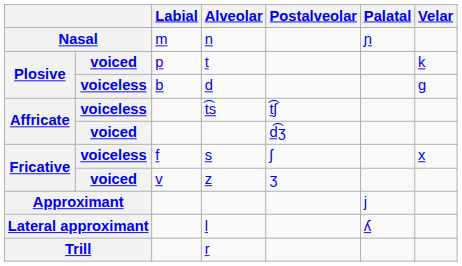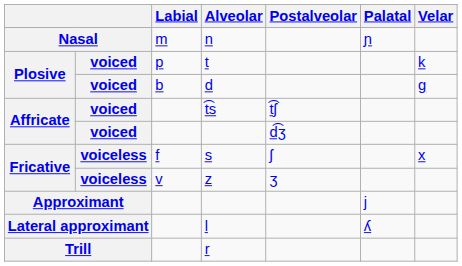d | column 2: voiceless -> voiced
t͡s | column 2: voiceless -> voiced
z | column 2: voiced -> voiceless
